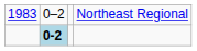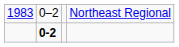row 2 | column 2: lightblue background -> no background
